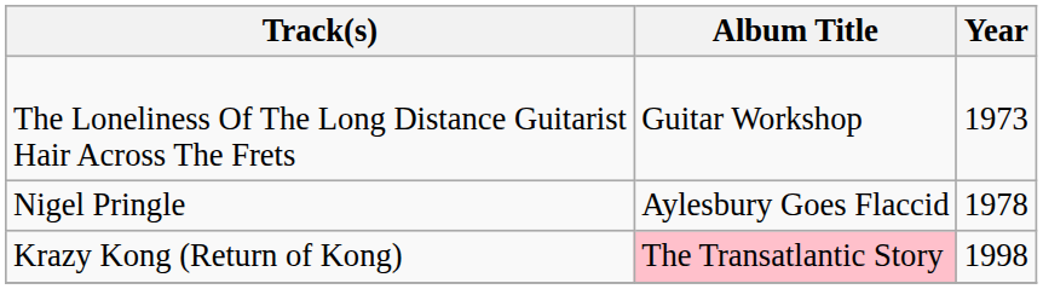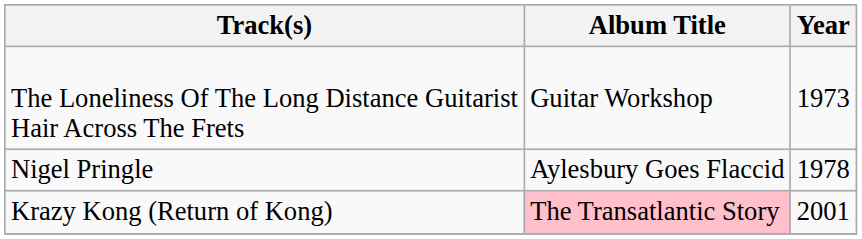Krazy Kong (Return of Kong) | Year: 1998 -> 2001
